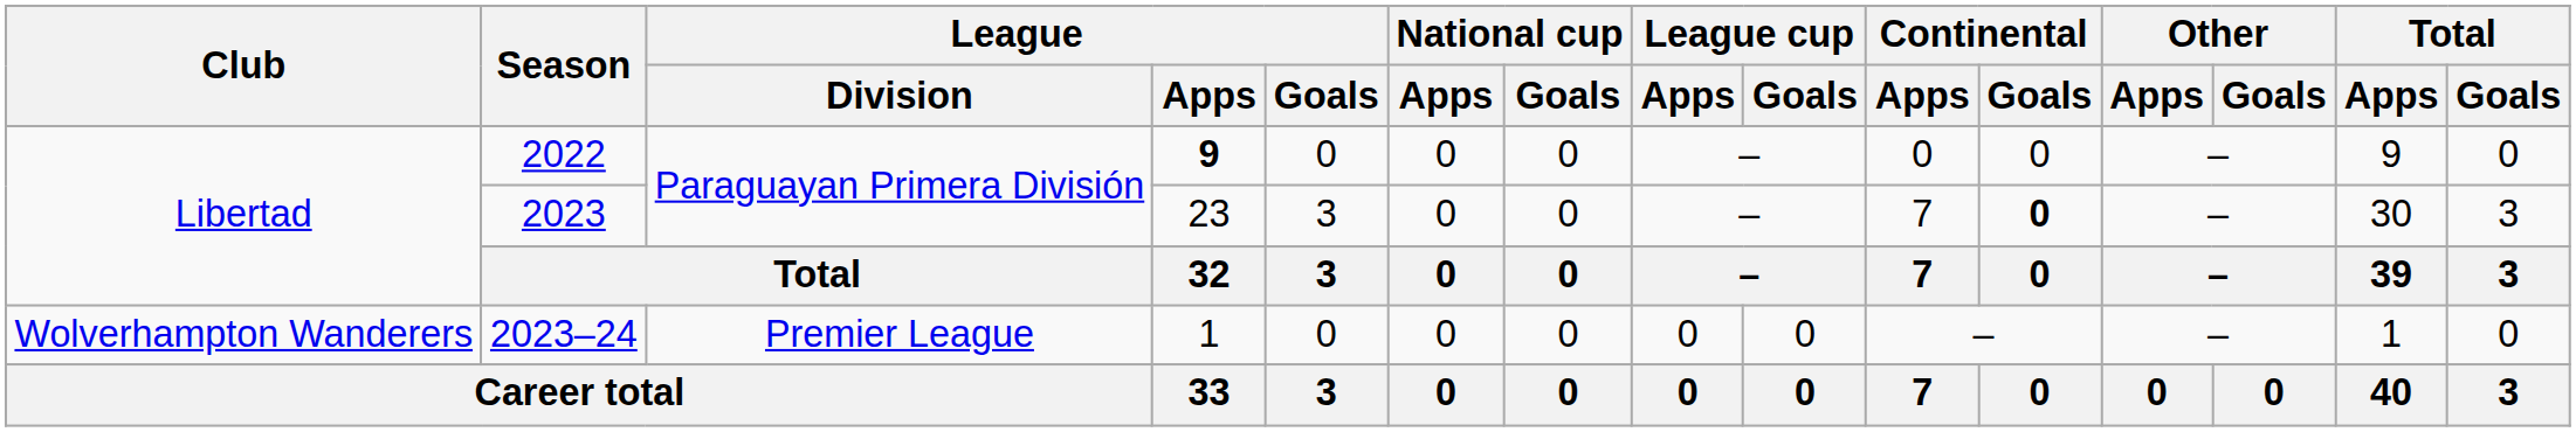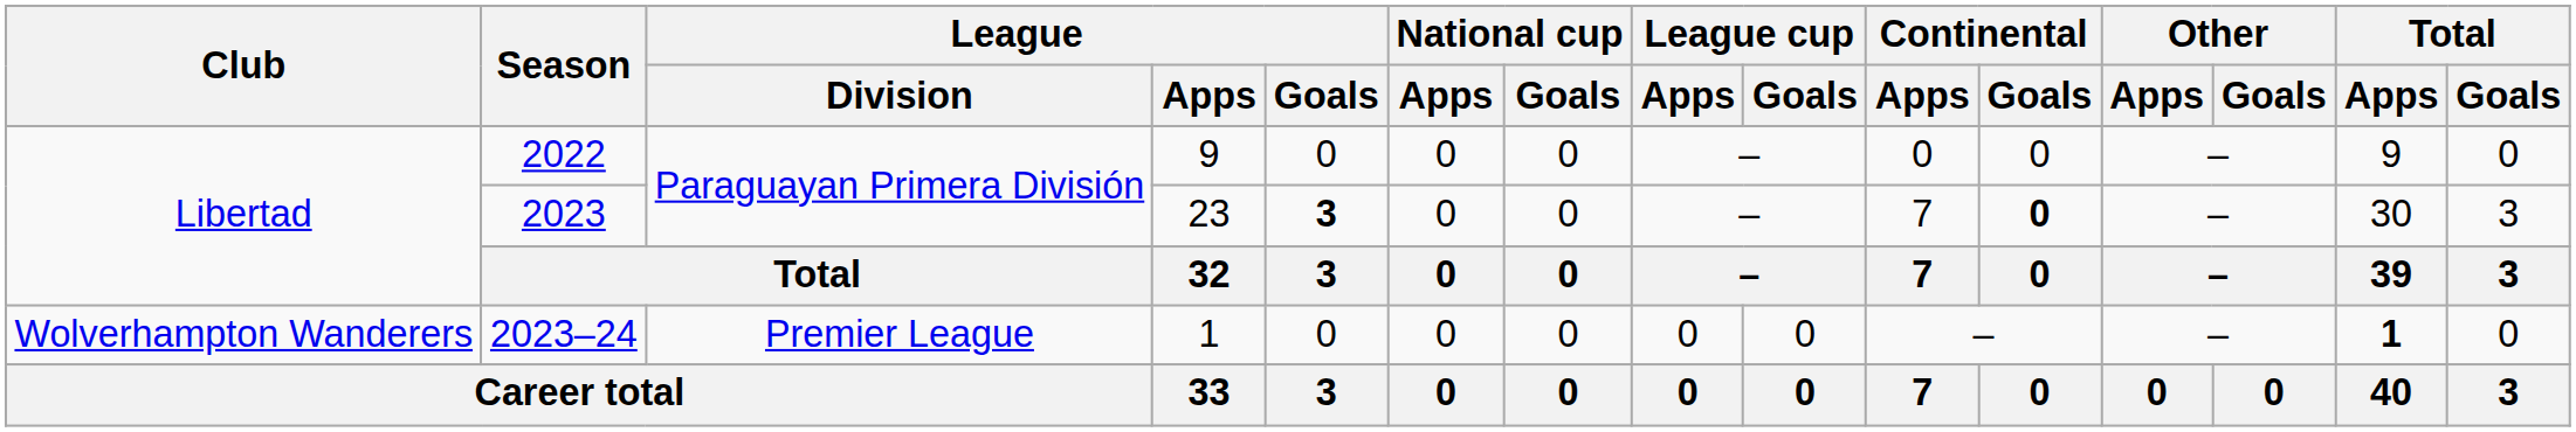2022 | League / Apps: bold -> normal
2023 | League / Goals: normal -> bold
2023–24 | Total / Apps: normal -> bold
